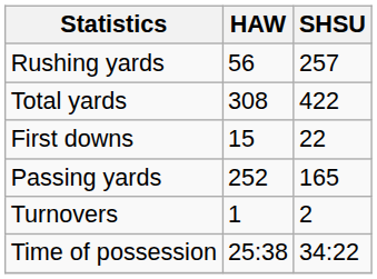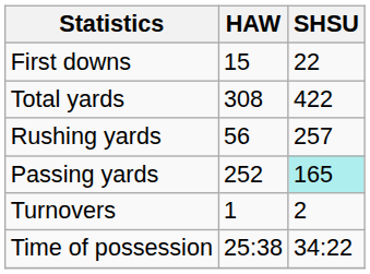rows swapped: First downs <-> Rushing yards
Passing yards | SHSU: no background -> paleturquoise background
